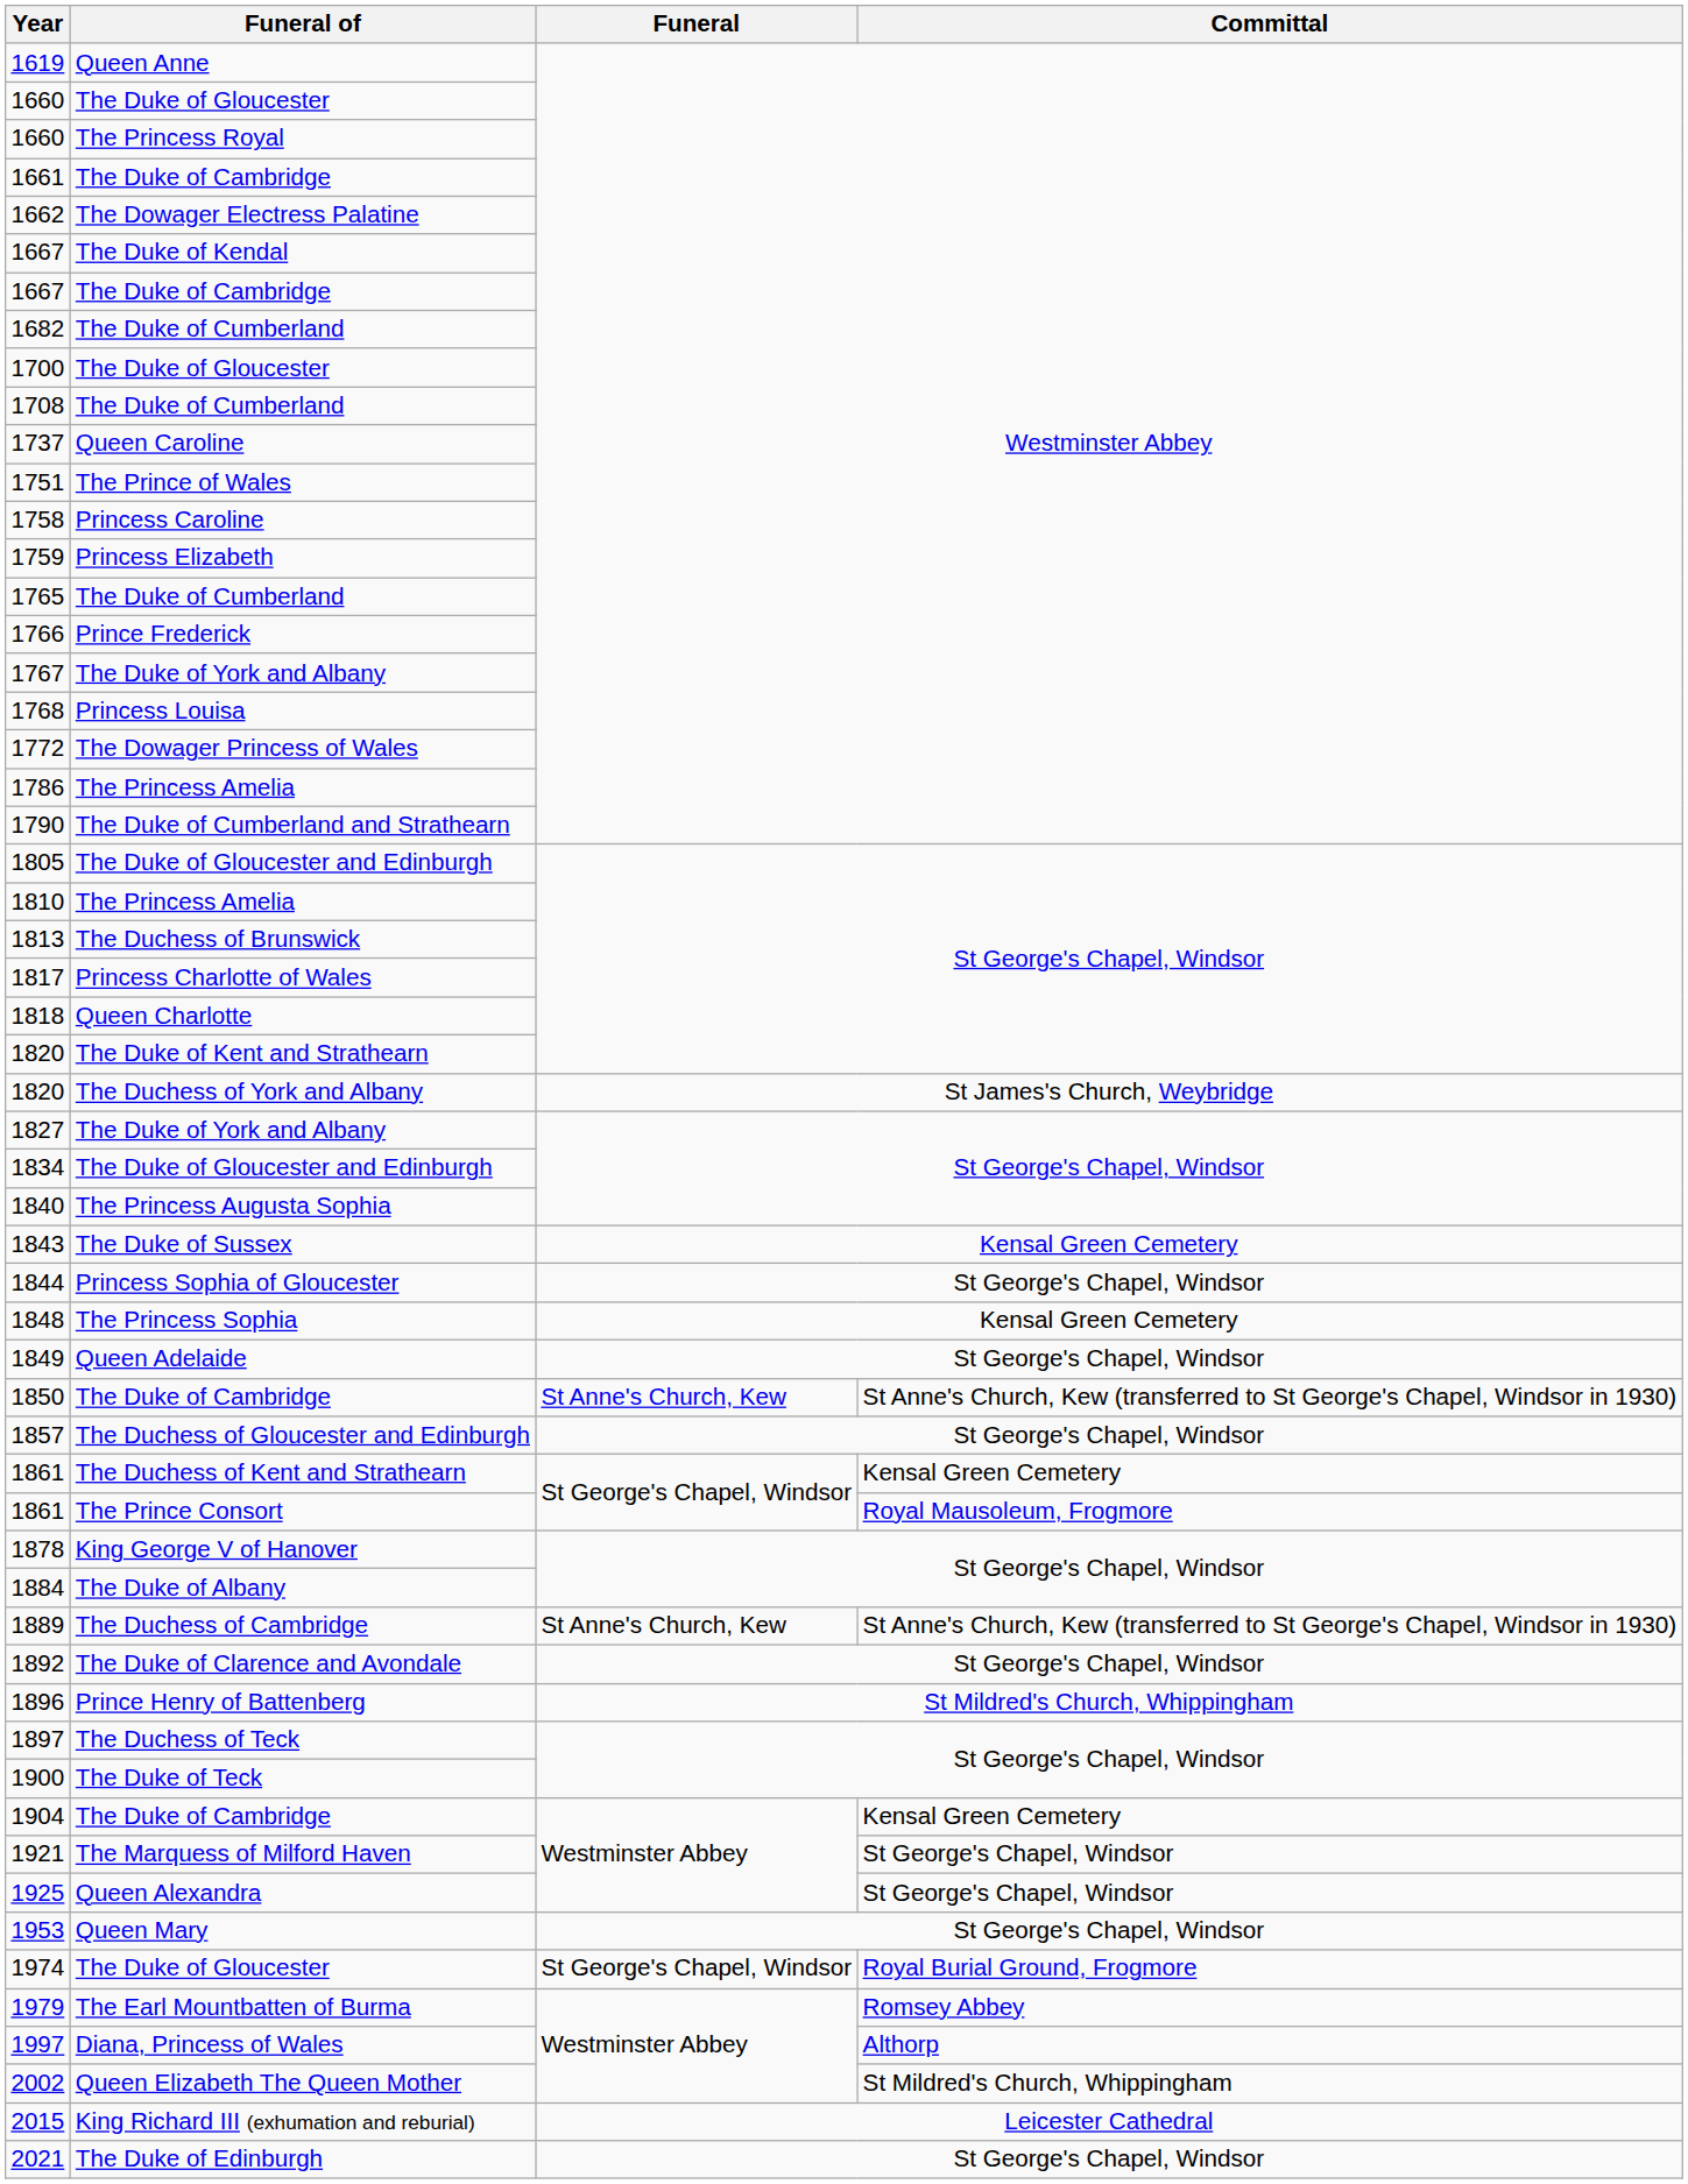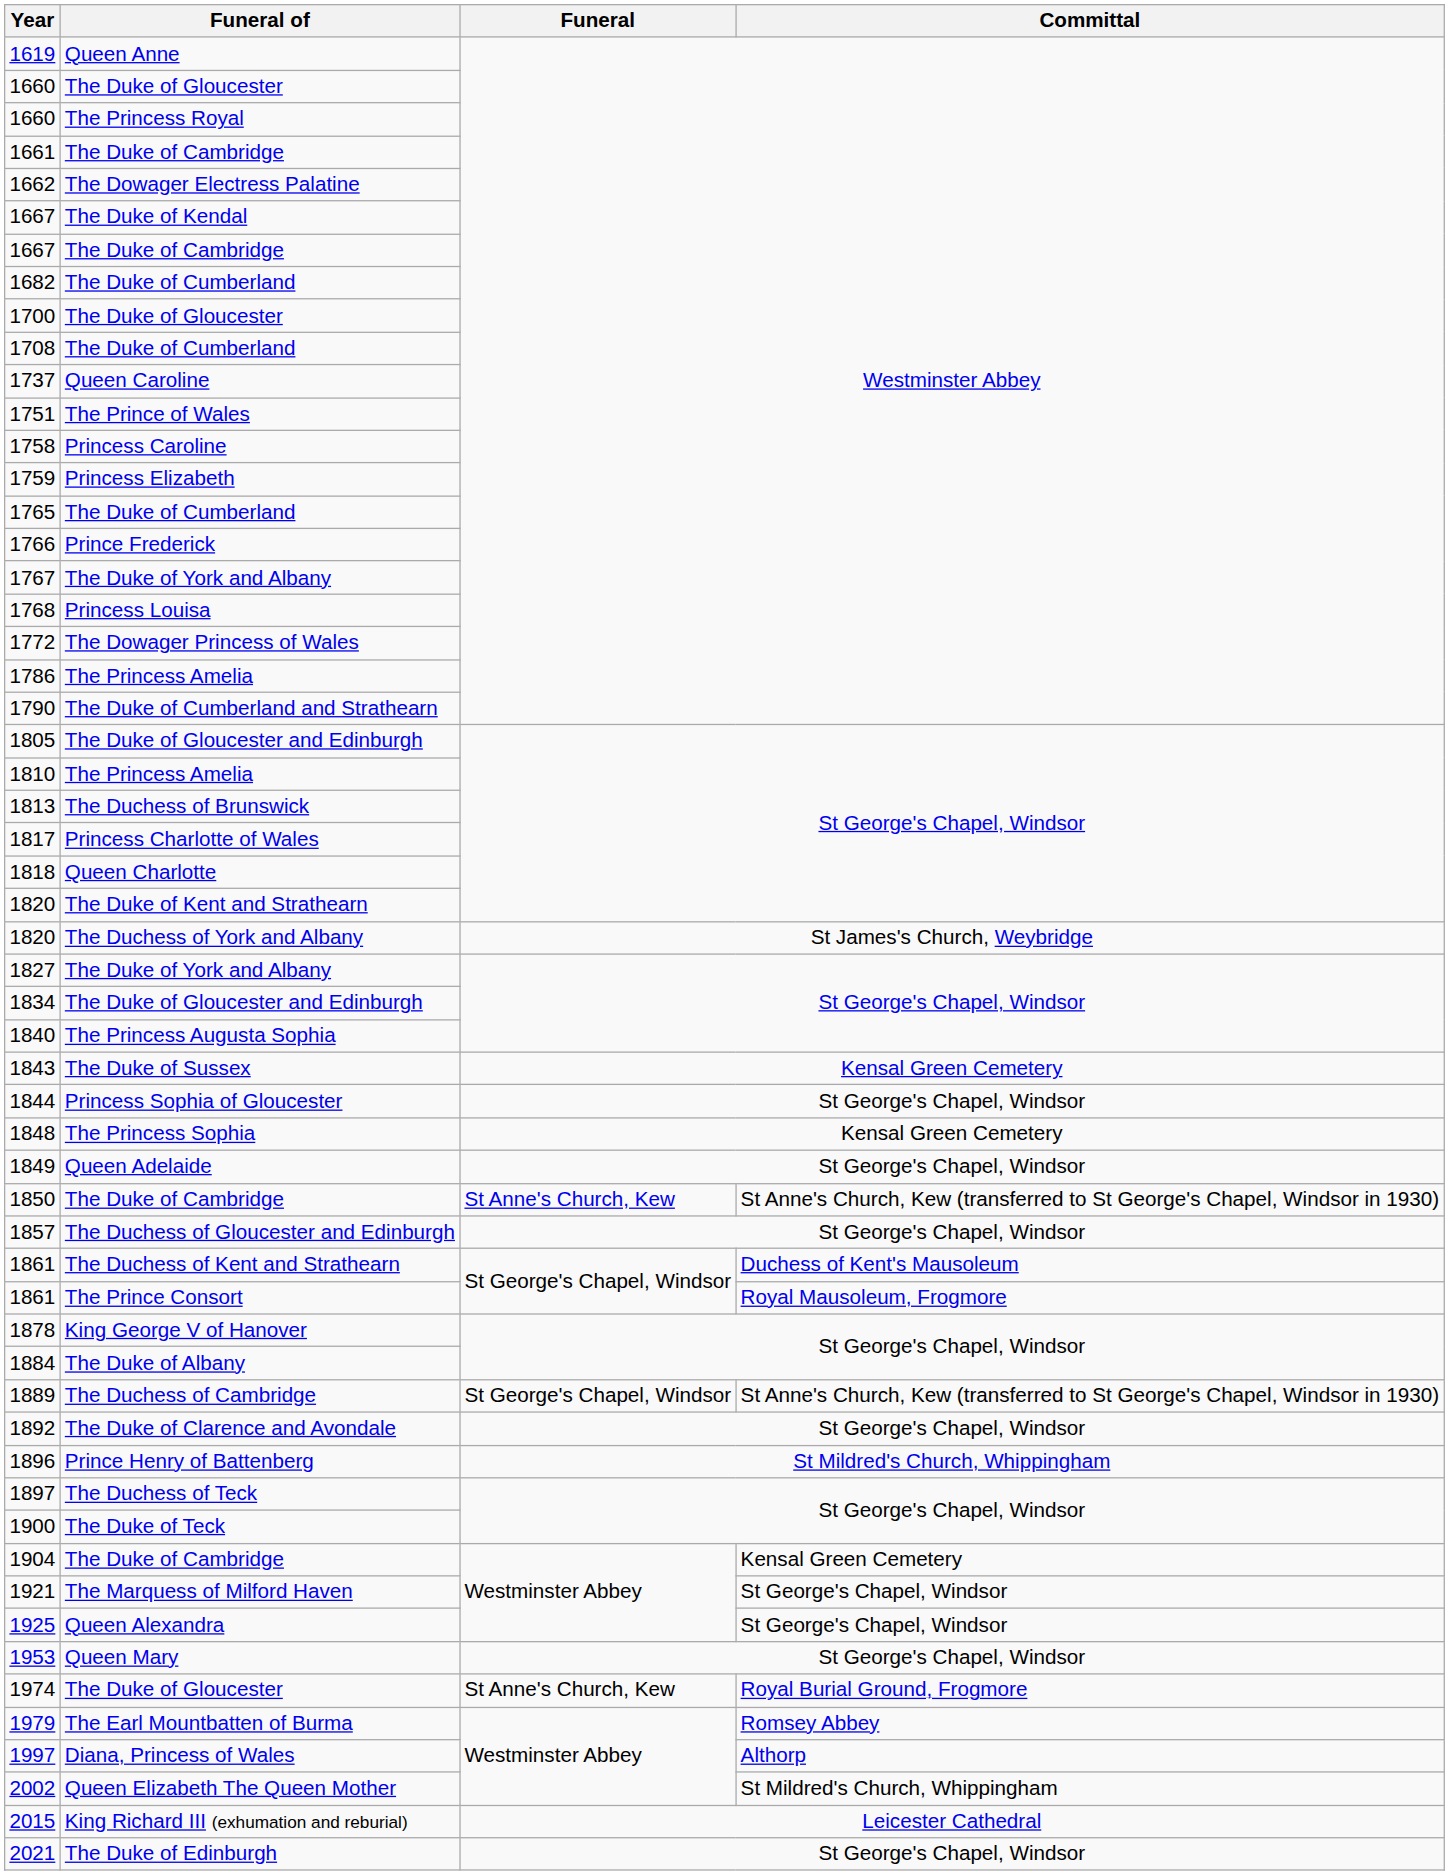1861 / The Duchess of Kent and Strathearn | Committal: Kensal Green Cemetery -> Duchess of Kent's Mausoleum
1889 | Funeral: St Anne's Church, Kew -> St George's Chapel, Windsor
1974 | Funeral: St George's Chapel, Windsor -> St Anne's Church, Kew
